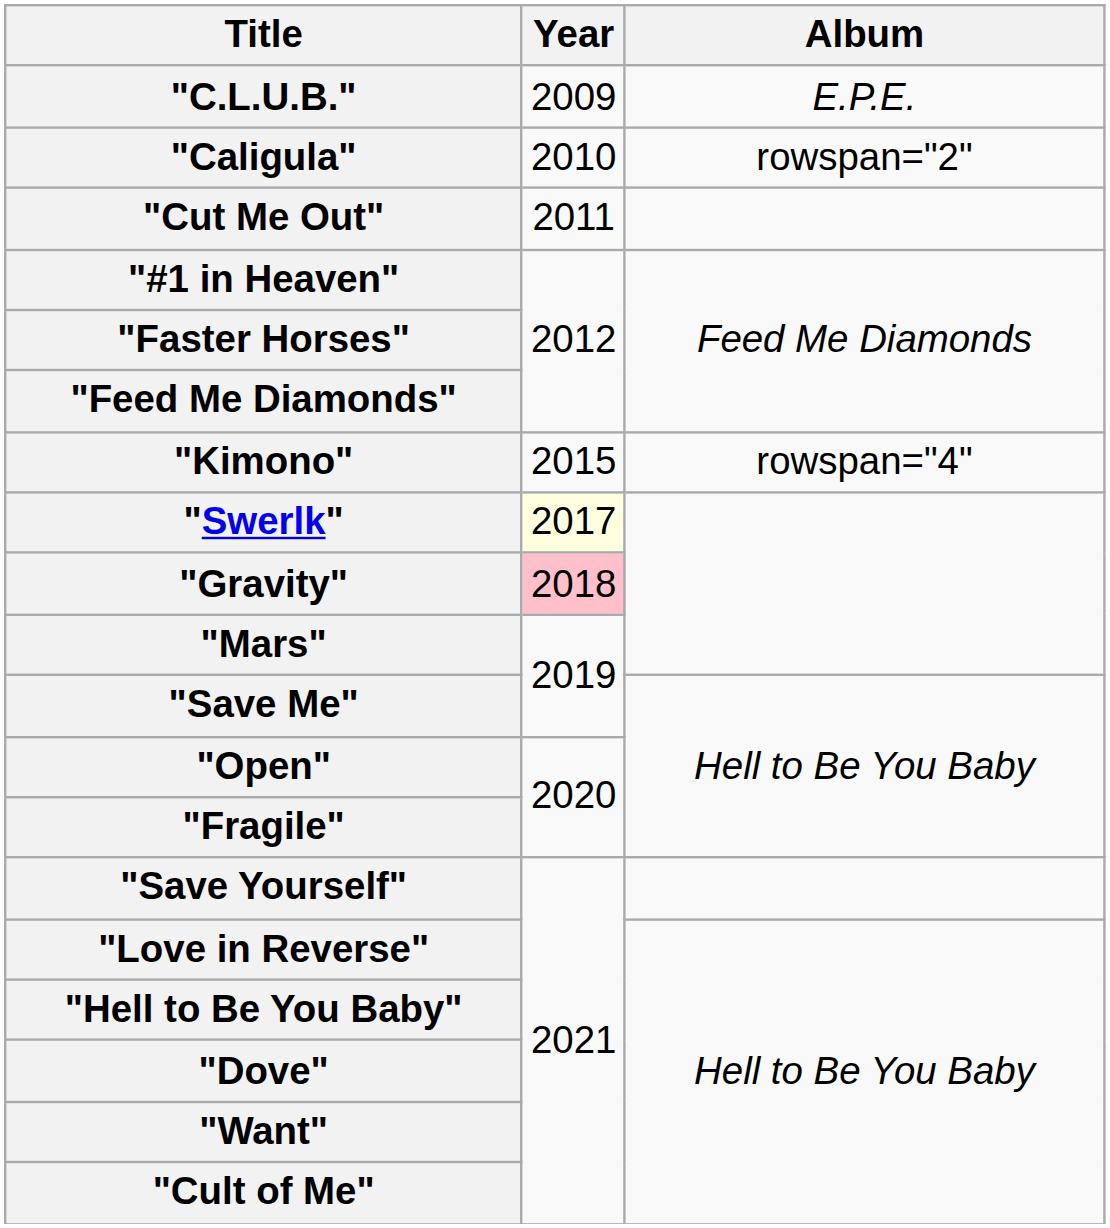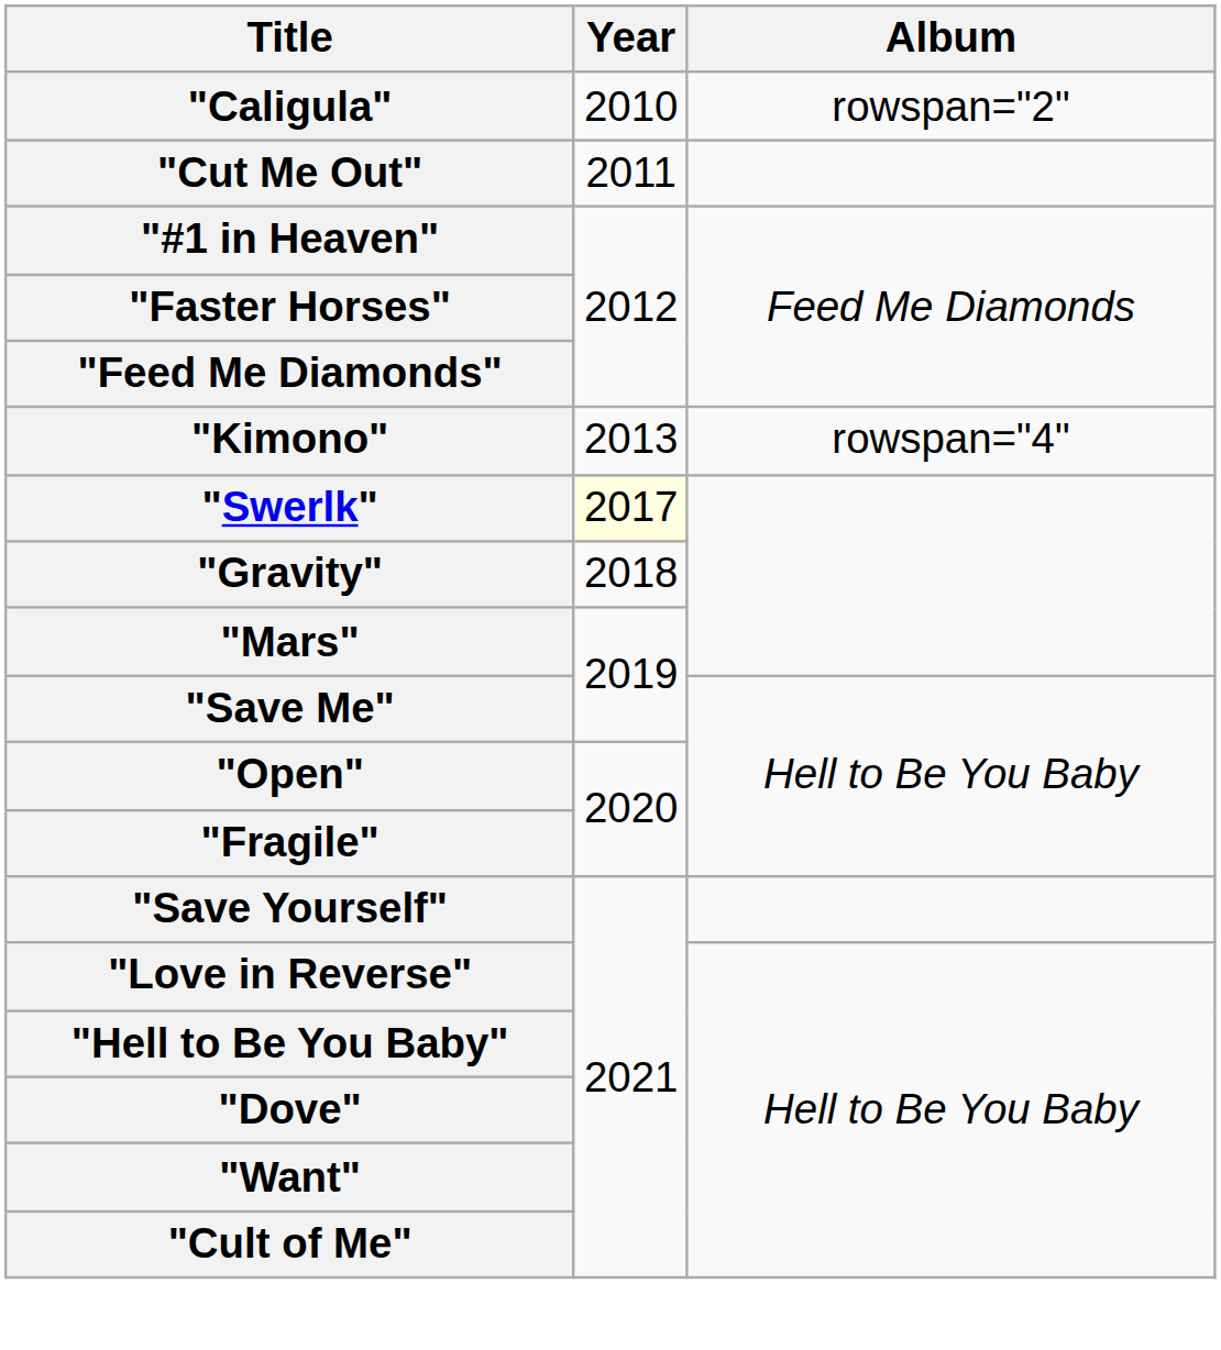- row: "C.L.U.B." | 2009 | E.P.E.
"Kimono" | Year: 2015 -> 2013
"Gravity" | Year: pink background -> no background
